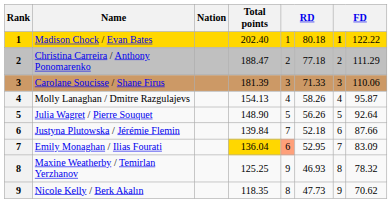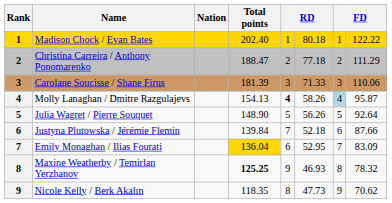Madison Chock / Evan Bates | column 7: bold -> normal
Molly Lanaghan / Dmitre Razgulajevs | column 5: normal -> bold
Molly Lanaghan / Dmitre Razgulajevs | column 7: no background -> lightblue background
Emily Monaghan / Ilias Fourati | column 5: lightsalmon background -> no background
Maxine Weatherby / Temirlan Yerzhanov | Total points: normal -> bold
